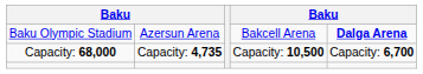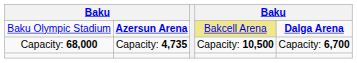Baku Olympic Stadium | column 2: normal -> bold
Baku Olympic Stadium | column 4: no background -> khaki background
